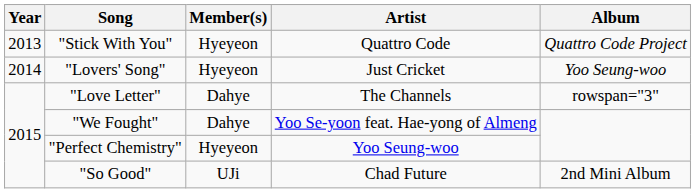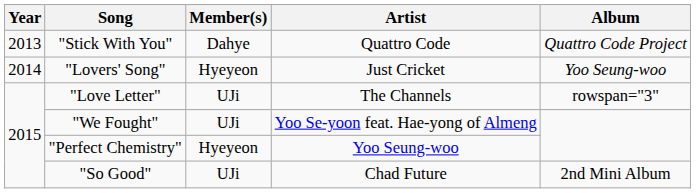"Stick With You" | Member(s): Hyeyeon -> Dahye
"Love Letter" | Member(s): Dahye -> UJi
"We Fought" | Member(s): Dahye -> UJi
